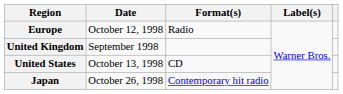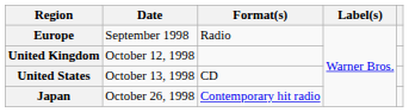Europe | Date: October 12, 1998 -> September 1998
United Kingdom | Date: September 1998 -> October 12, 1998
